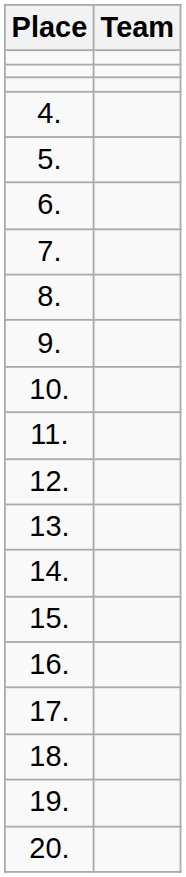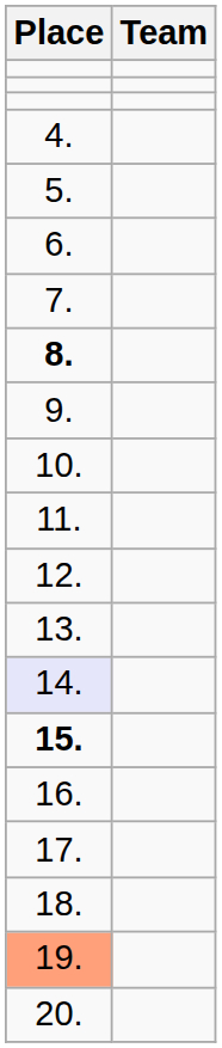row 9 | Place: normal -> bold
row 15 | Place: no background -> lavender background
row 16 | Place: normal -> bold
row 20 | Place: no background -> lightsalmon background
